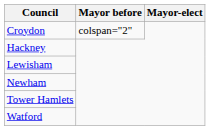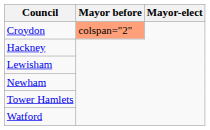Croydon | column 2: no background -> lightsalmon background
